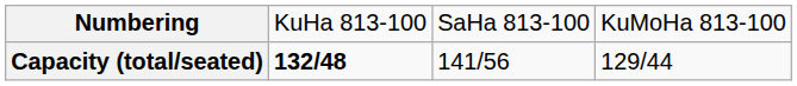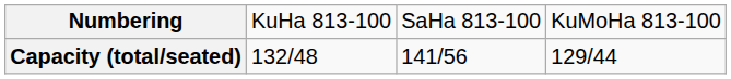row 2 | column 2: bold -> normal
